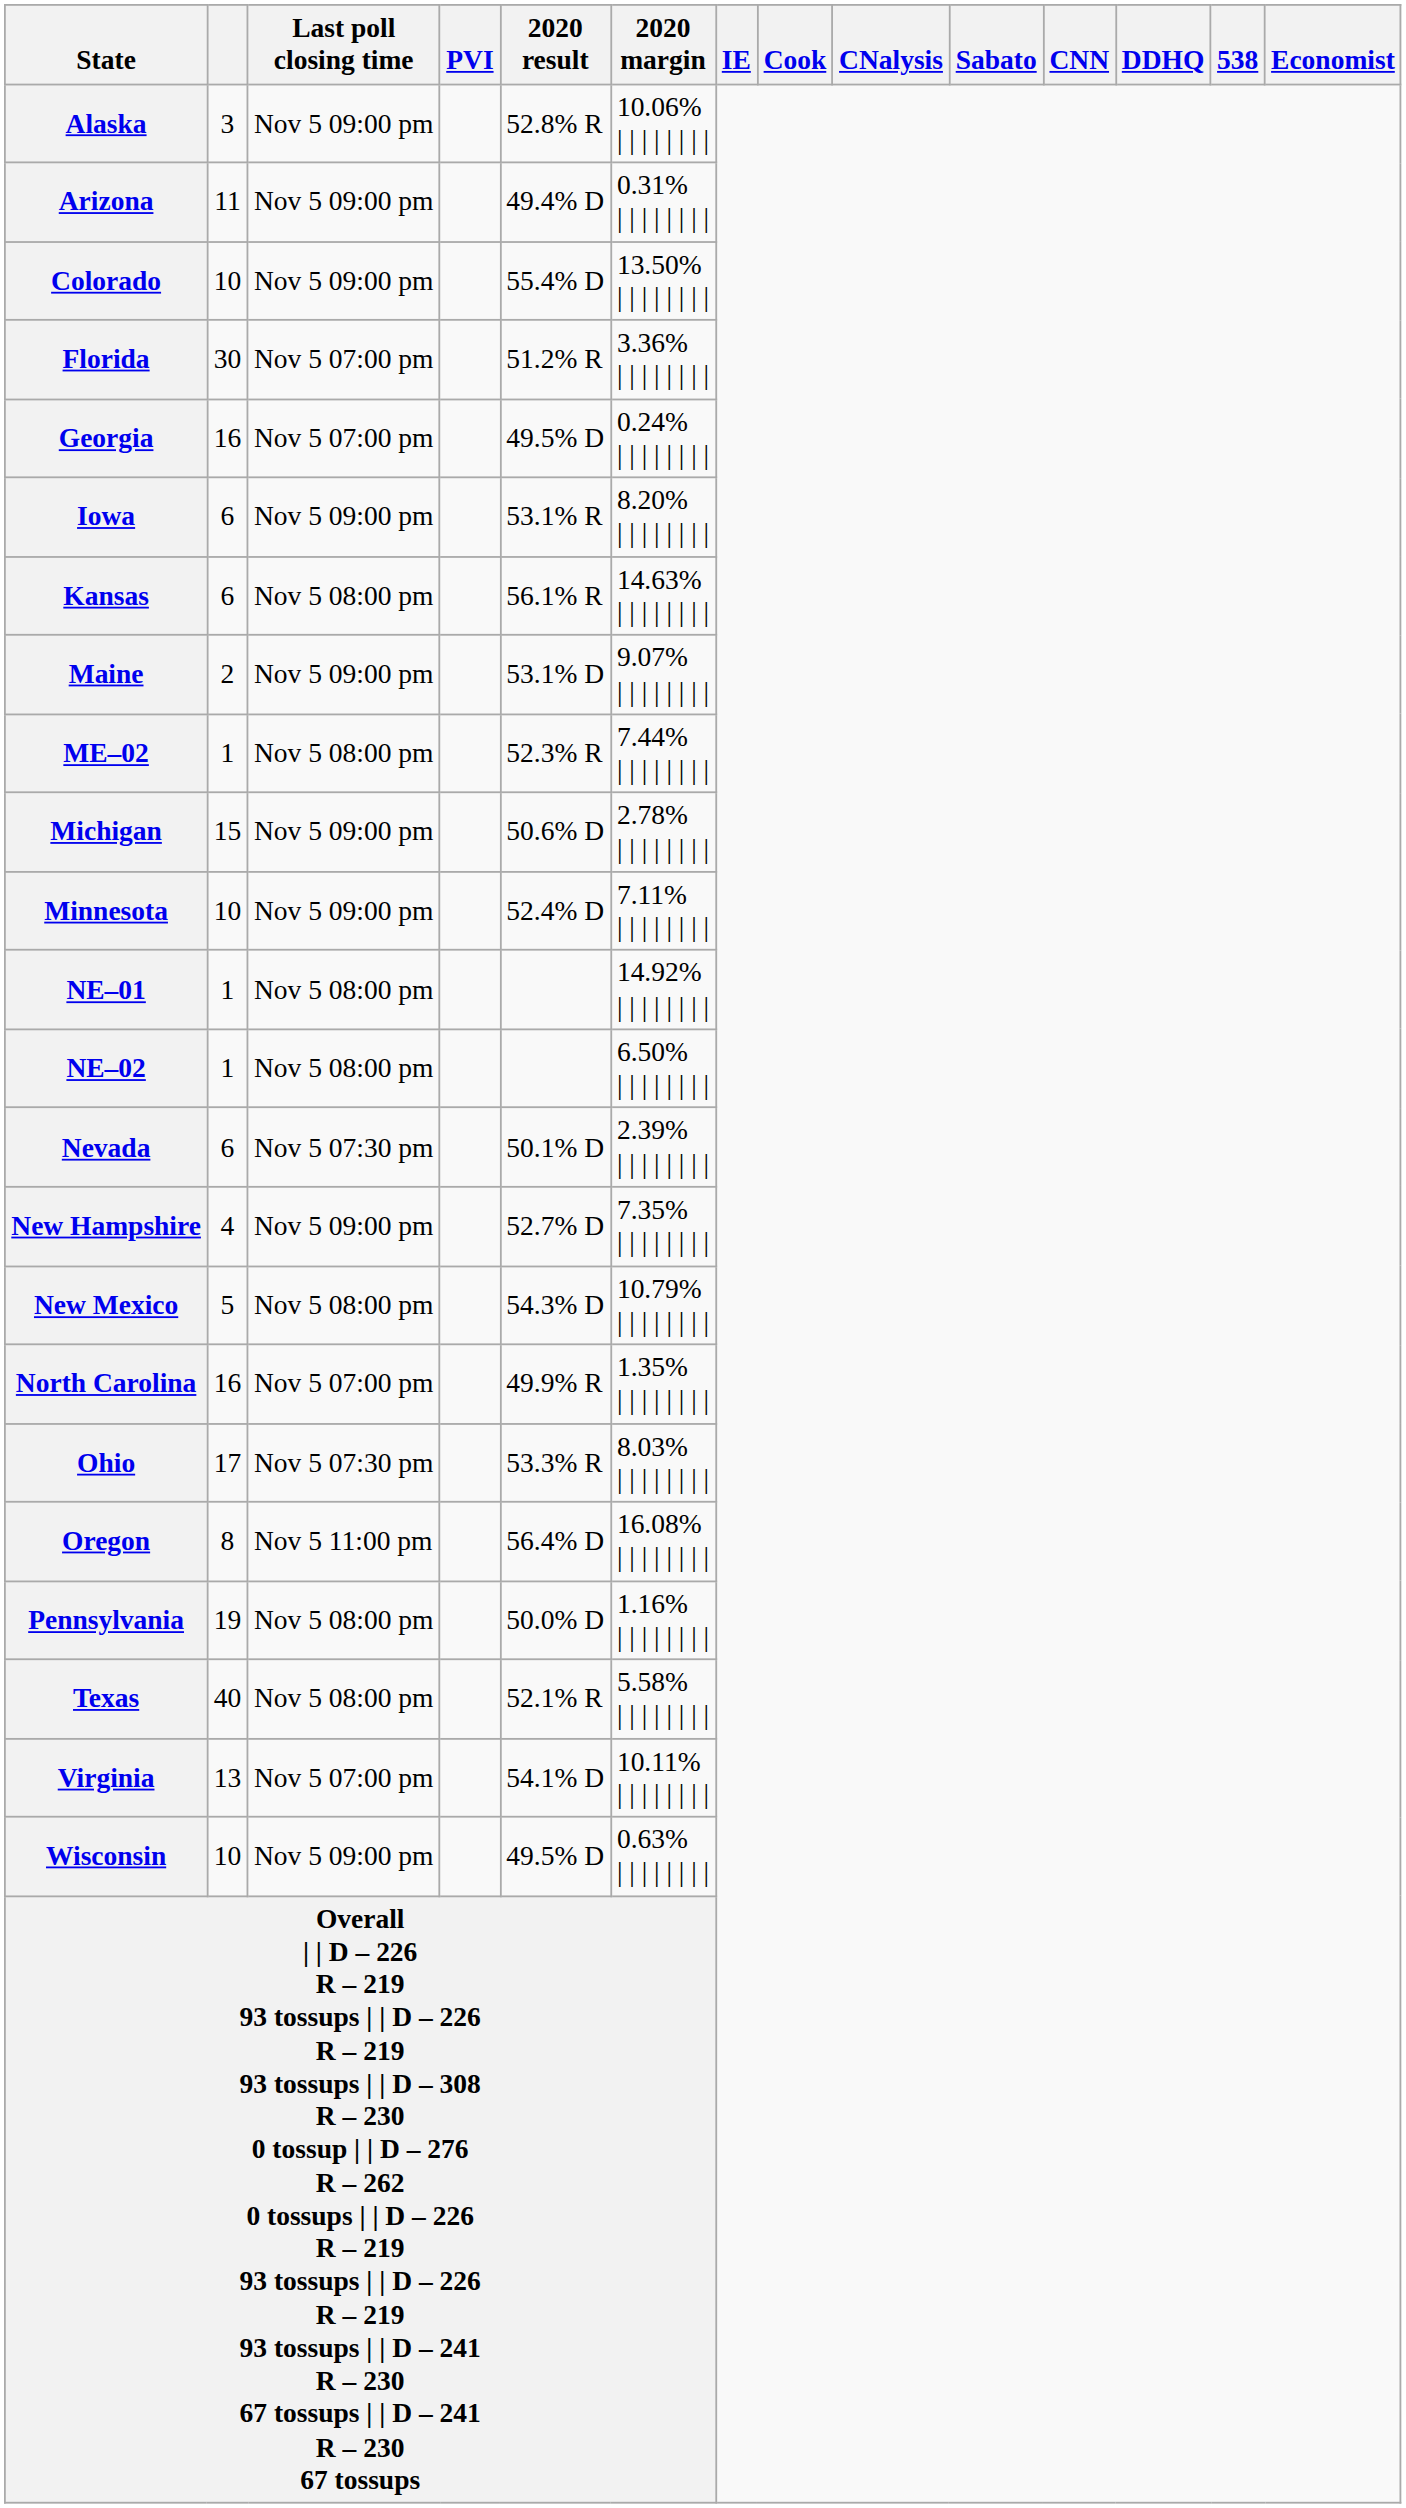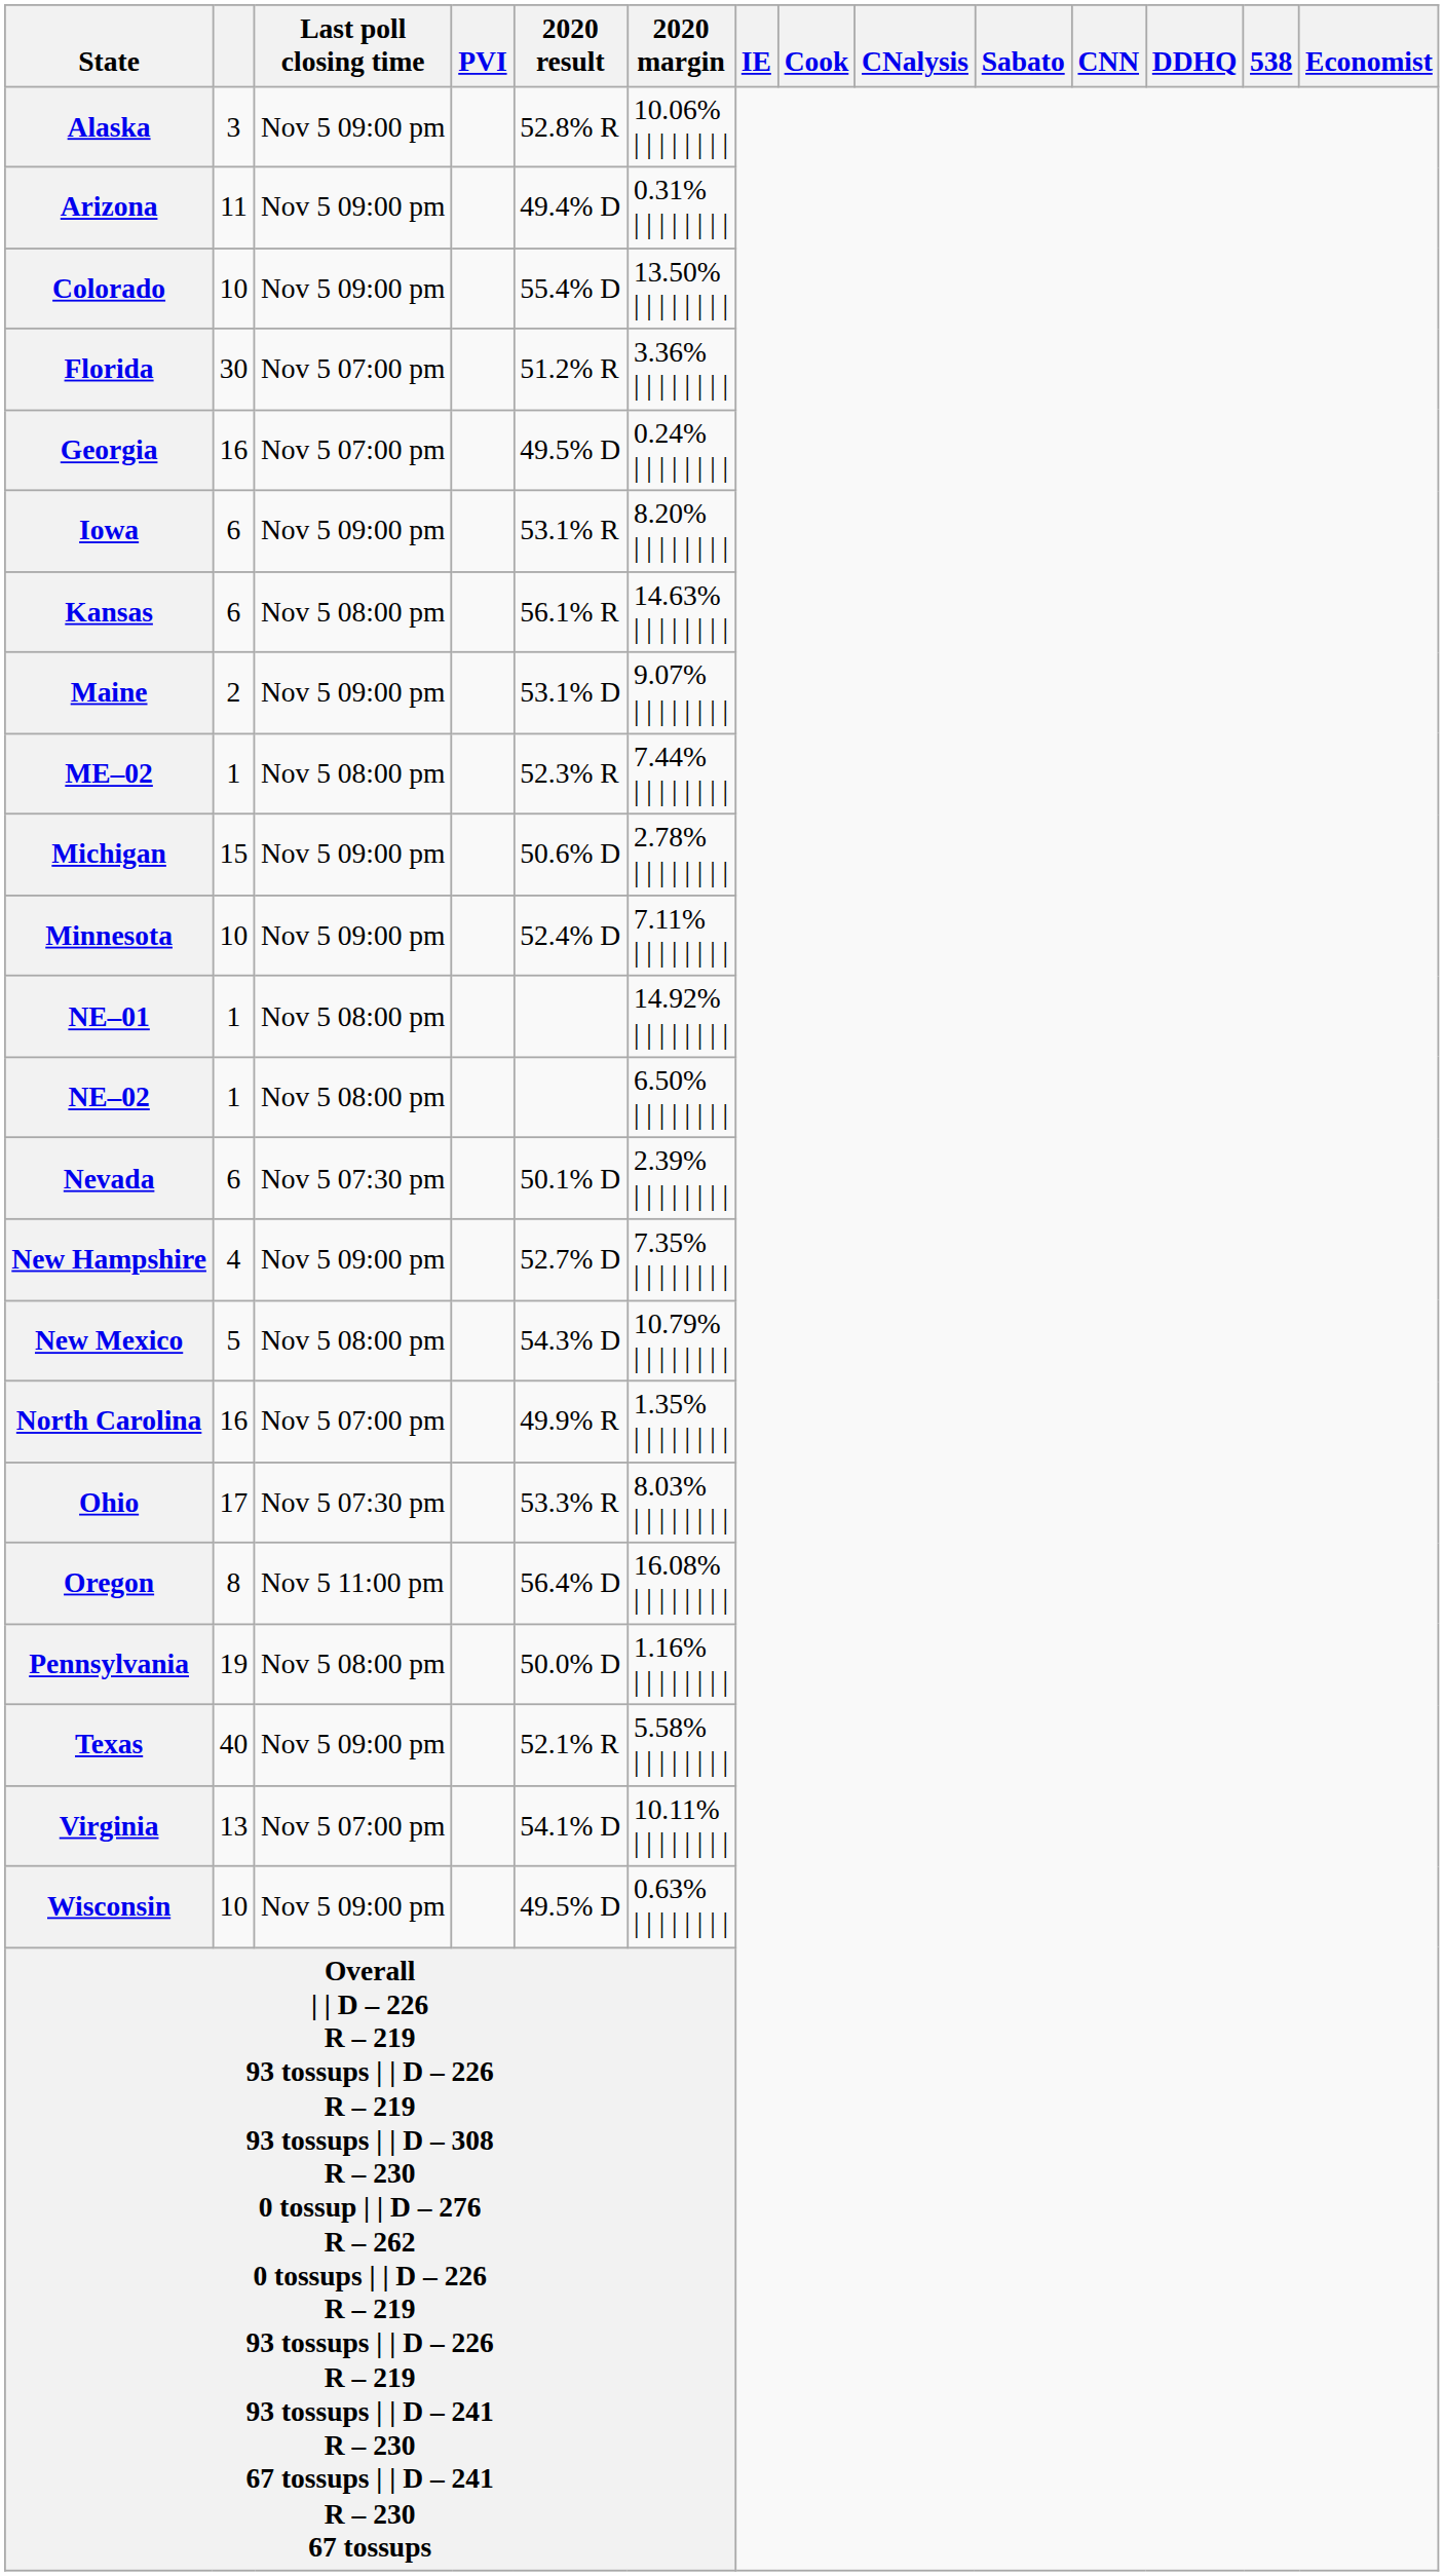Texas | Last poll closing time: Nov 5 08:00 pm -> Nov 5 09:00 pm
